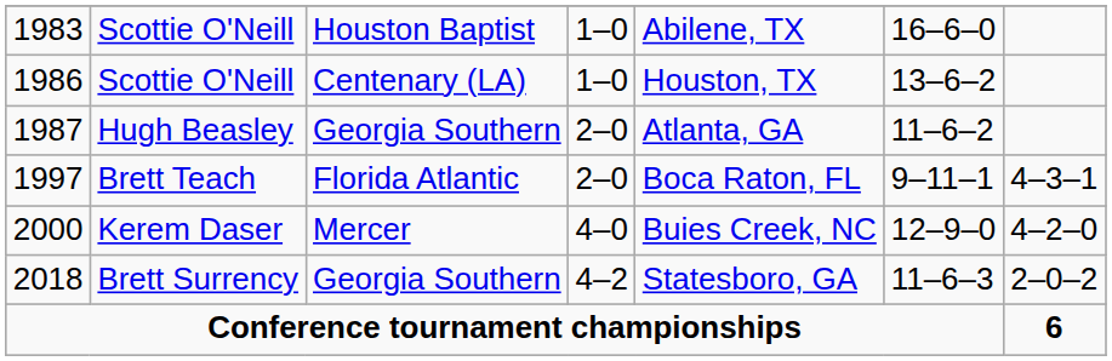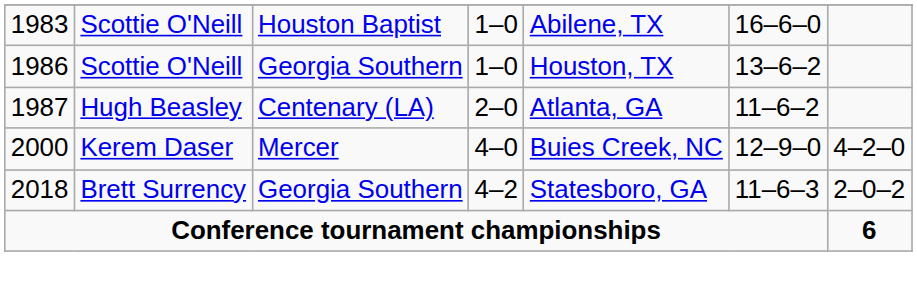1986 | column 3: Centenary (LA) -> Georgia Southern
1987 | column 3: Georgia Southern -> Centenary (LA)
- row: 1997 | Brett Teach | Florida Atlantic | 2–0 | Boca Raton, FL | 9–11–1 | 4–3–1
